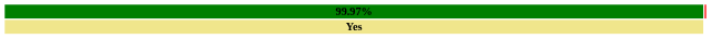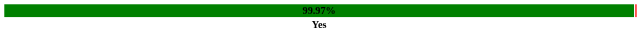Yes | 99.97%: khaki background -> no background
